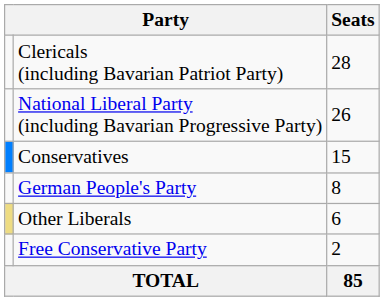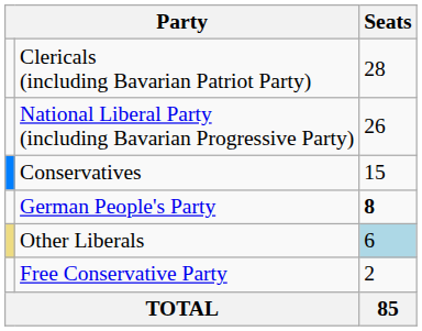German People's Party | Seats: normal -> bold
Other Liberals | Seats: no background -> lightblue background
